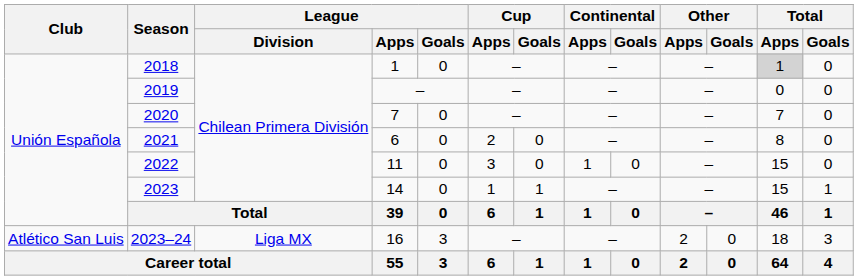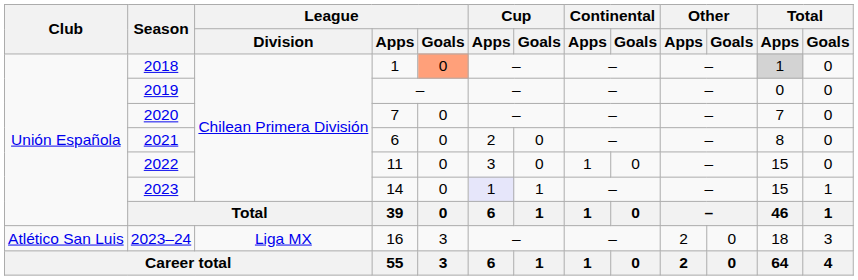2018 | League / Goals: no background -> lightsalmon background
2023 | Cup / Apps: no background -> lavender background
